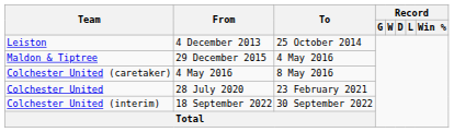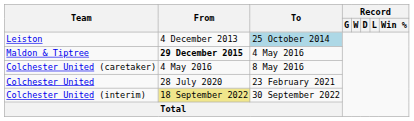Leiston | To: no background -> lightblue background
Maldon & Tiptree | From: normal -> bold
Colchester United (interim) | From: no background -> khaki background
